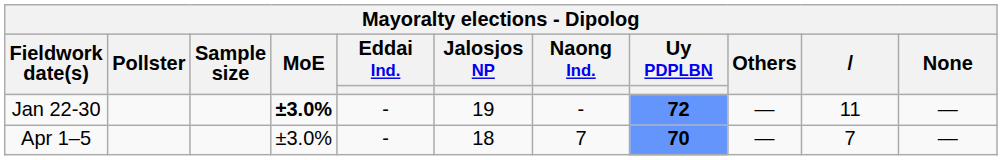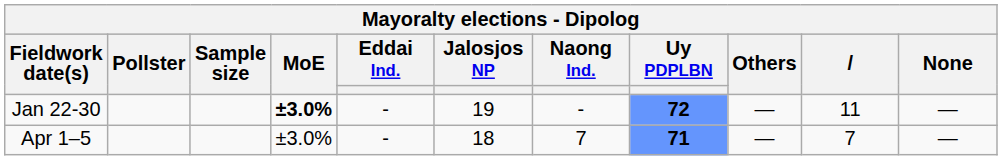Apr 1–5 | Uy PDPLBN: 70 -> 71
